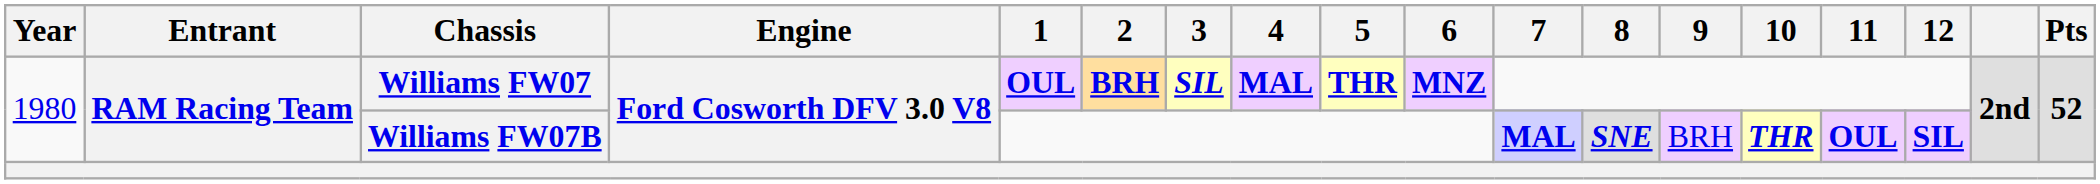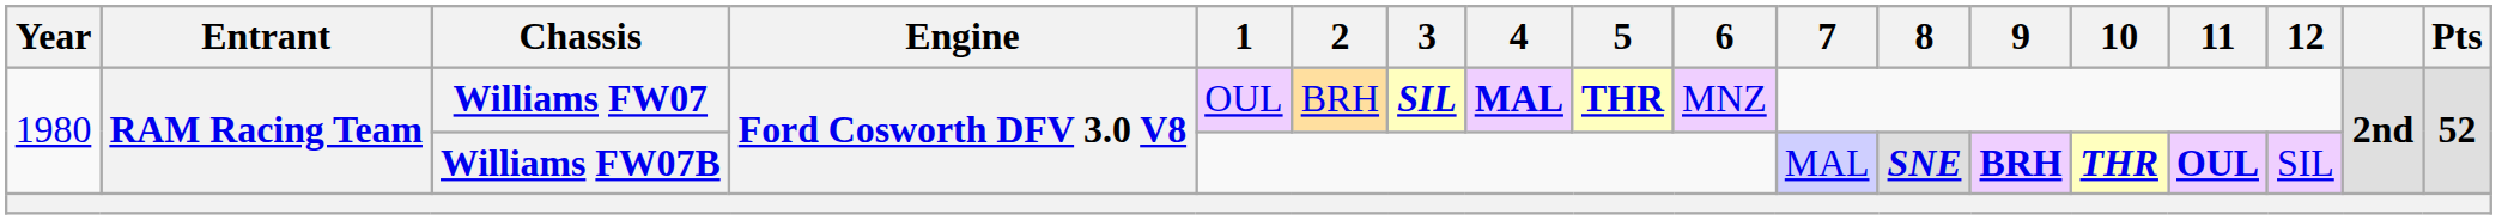Williams FW07 | 1: bold -> normal
Williams FW07 | 2: bold -> normal
Williams FW07 | 6: bold -> normal
Williams FW07B | 7: bold -> normal
Williams FW07B | 9: normal -> bold
Williams FW07B | 12: bold -> normal
